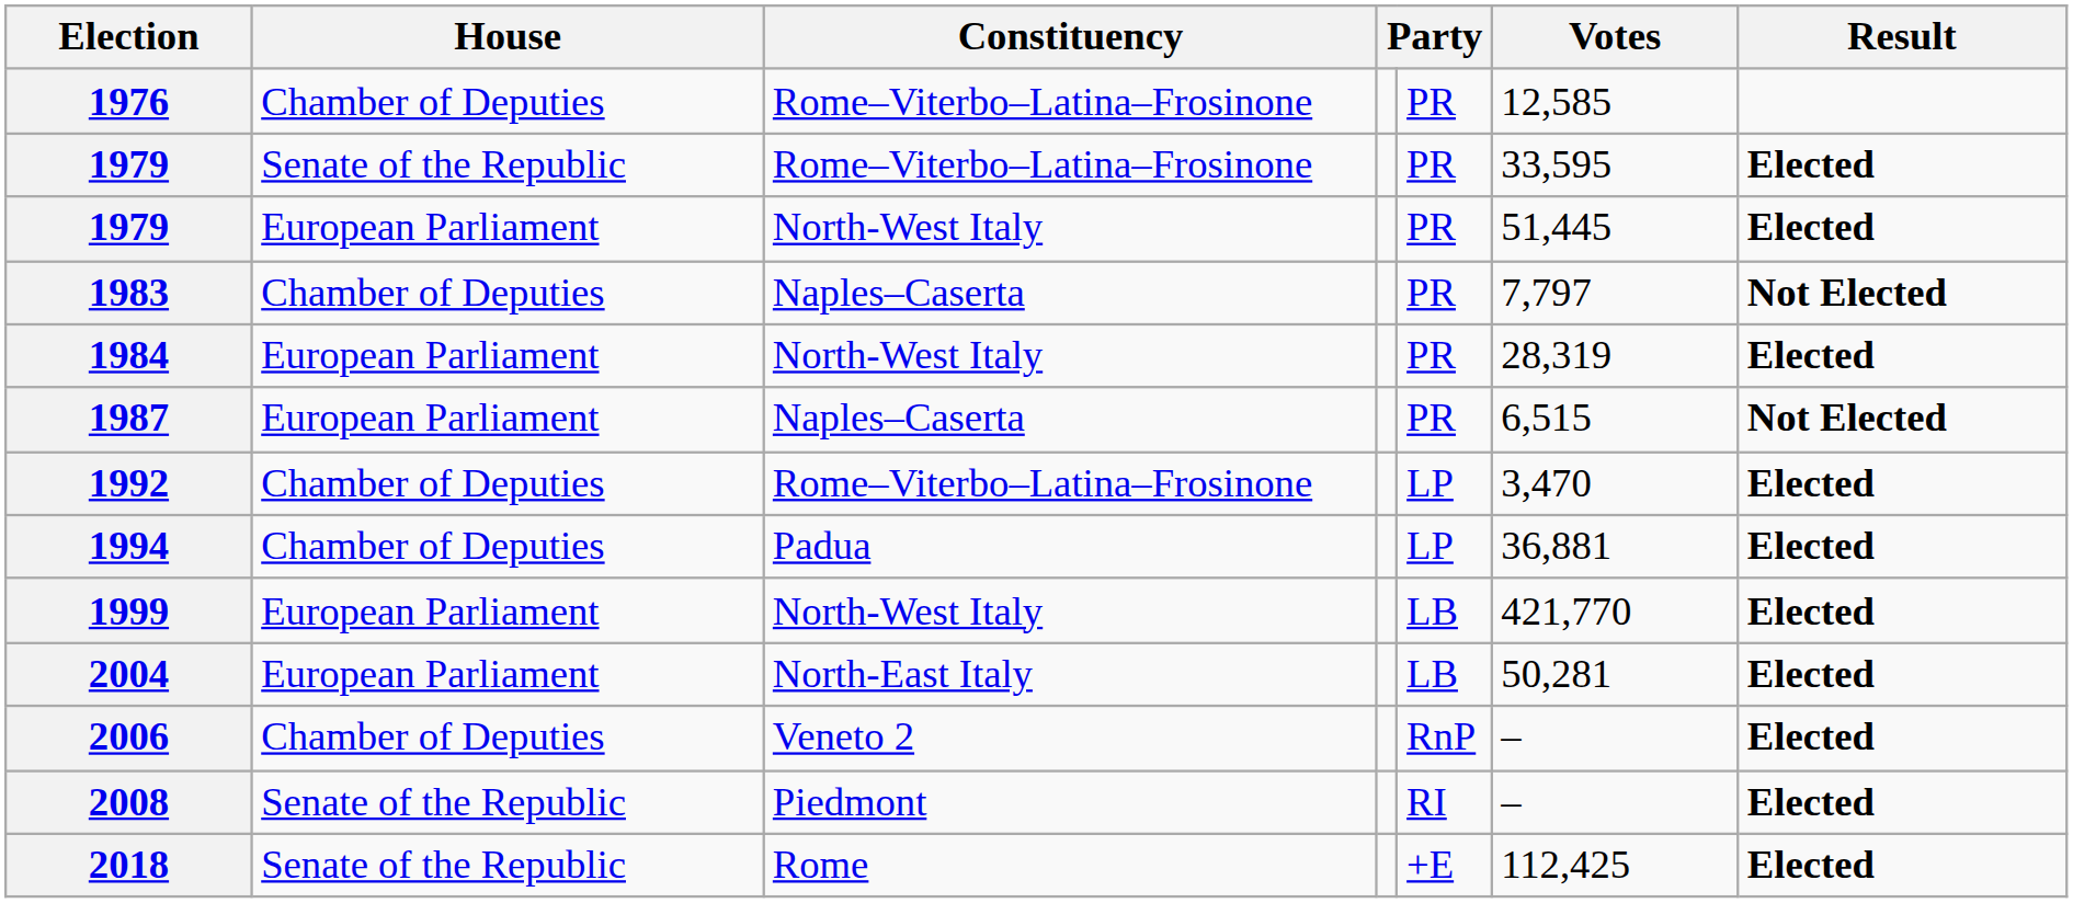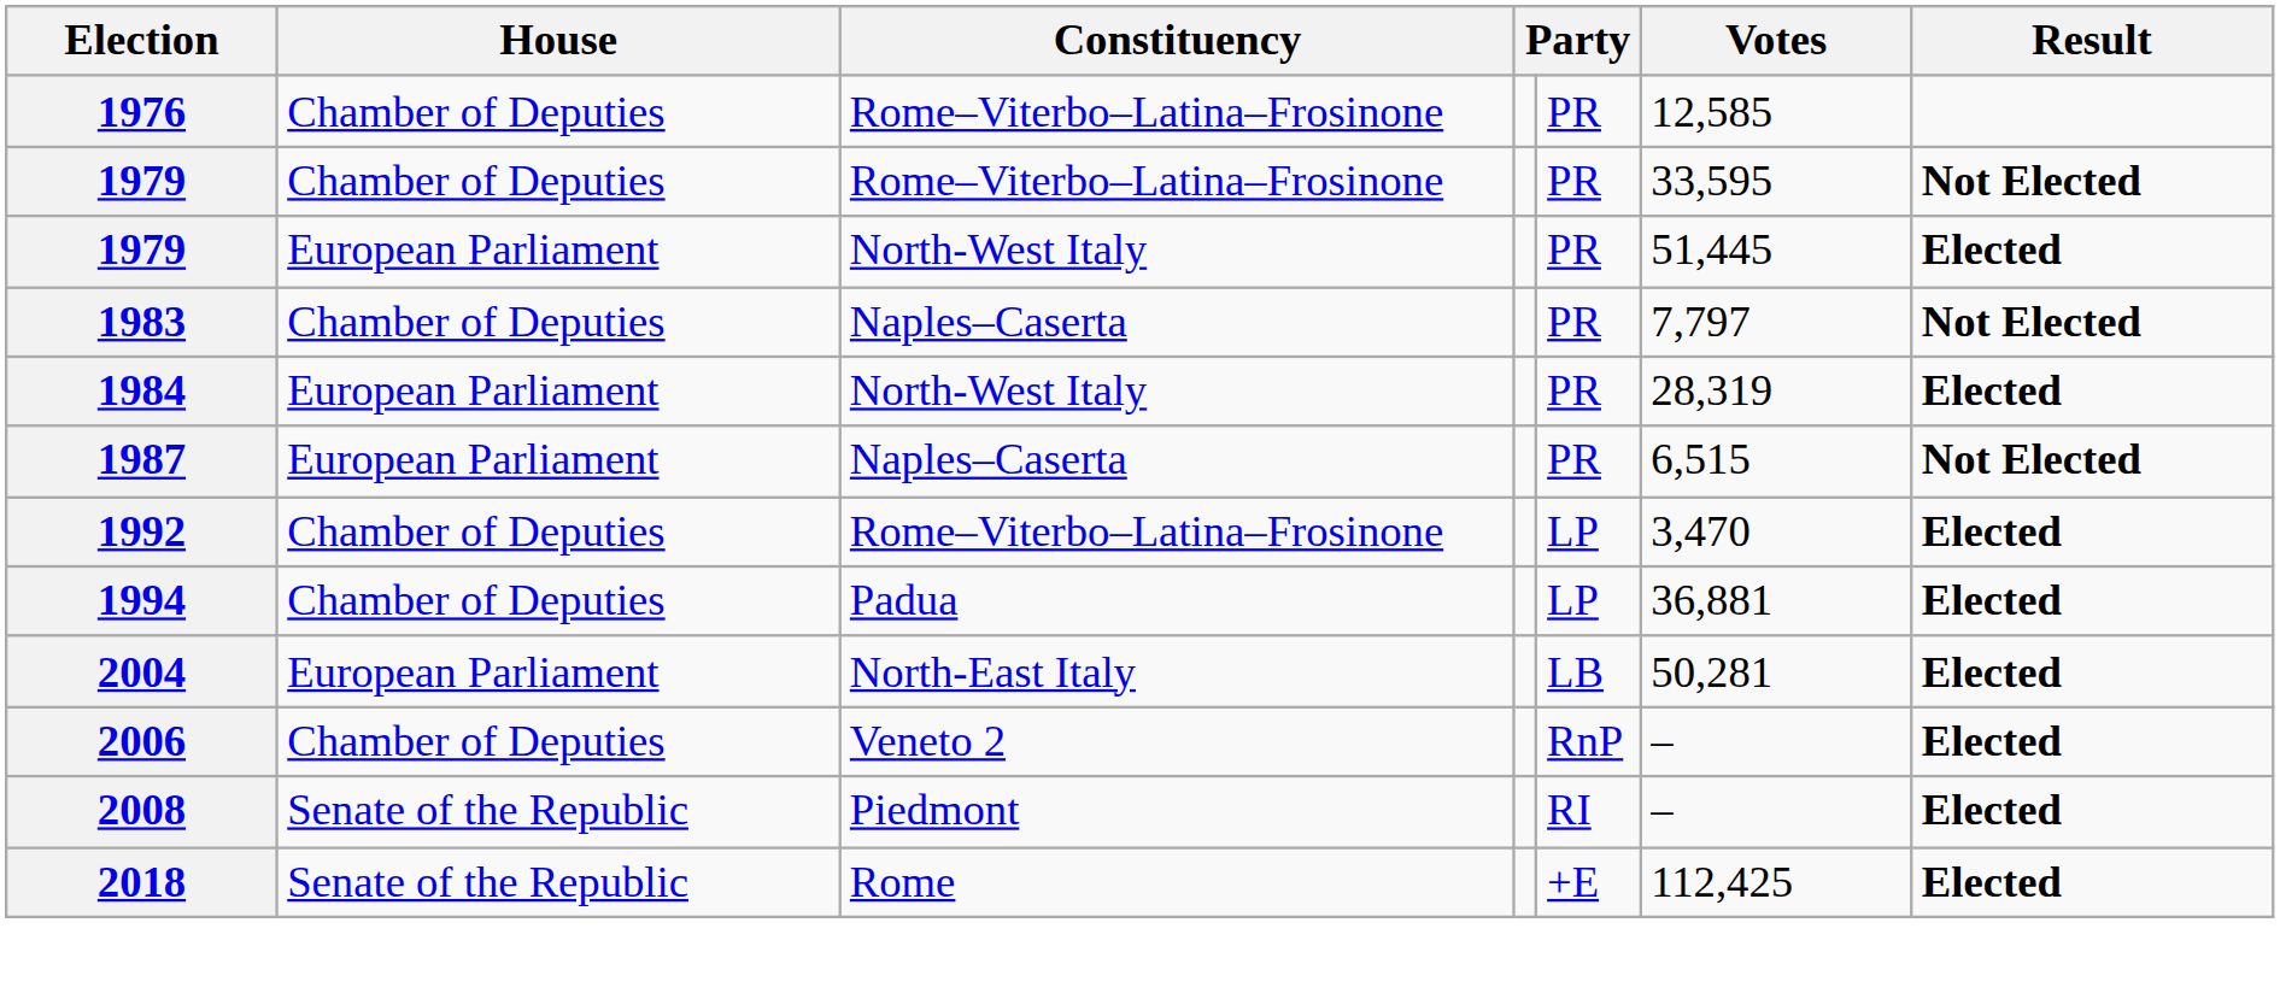1979 / Rome–Viterbo–Latina–Frosinone | House: Senate of the Republic -> Chamber of Deputies
1979 / Rome–Viterbo–Latina–Frosinone | Result: Elected -> Not Elected
- row: 1999 | European Parliament | North-West Italy | LB | 421,770 | Elected
